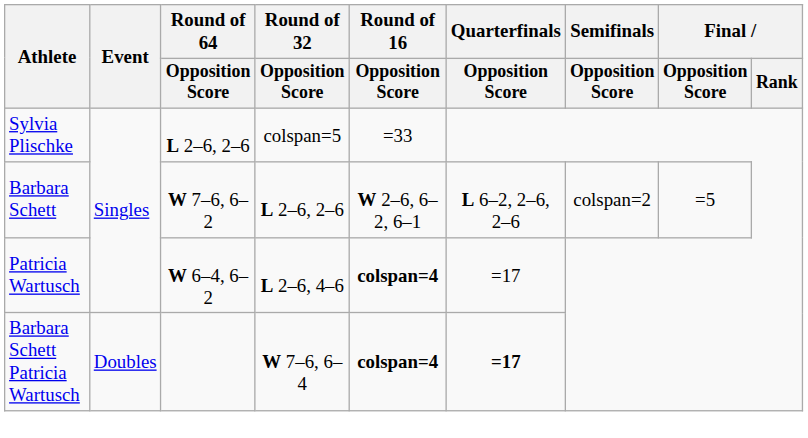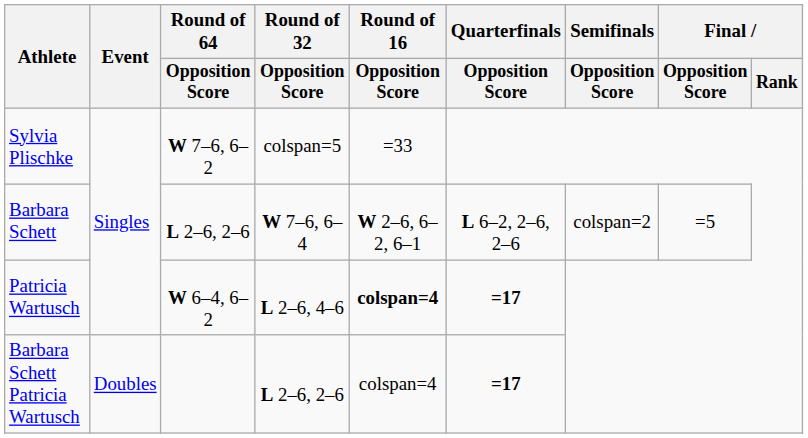Sylvia Plischke | Round of 64 / Opposition Score: L 2–6, 2–6 -> W 7–6, 6–2
Barbara Schett | Round of 64 / Opposition Score: W 7–6, 6–2 -> L 2–6, 2–6
Barbara Schett | Round of 32 / Opposition Score: L 2–6, 2–6 -> W 7–6, 6–4
Patricia Wartusch | Quarterfinals / Opposition Score: normal -> bold
Barbara Schett Patricia Wartusch | Round of 32 / Opposition Score: W 7–6, 6–4 -> L 2–6, 2–6
Barbara Schett Patricia Wartusch | Round of 16 / Opposition Score: bold -> normal
